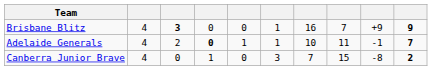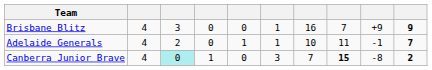Brisbane Blitz | column 3: bold -> normal
Adelaide Generals | column 4: bold -> normal
Canberra Junior Brave | column 3: no background -> paleturquoise background
Canberra Junior Brave | column 8: normal -> bold
